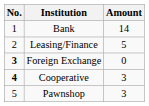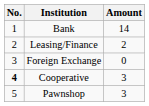Leasing/Finance | Amount: 5 -> 2
Foreign Exchange | No.: bold -> normal
